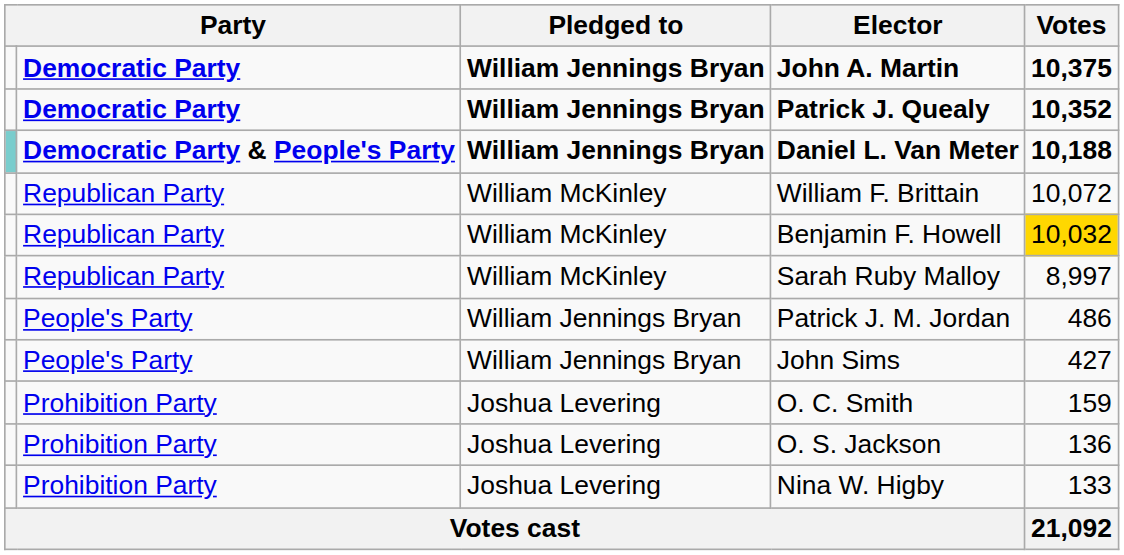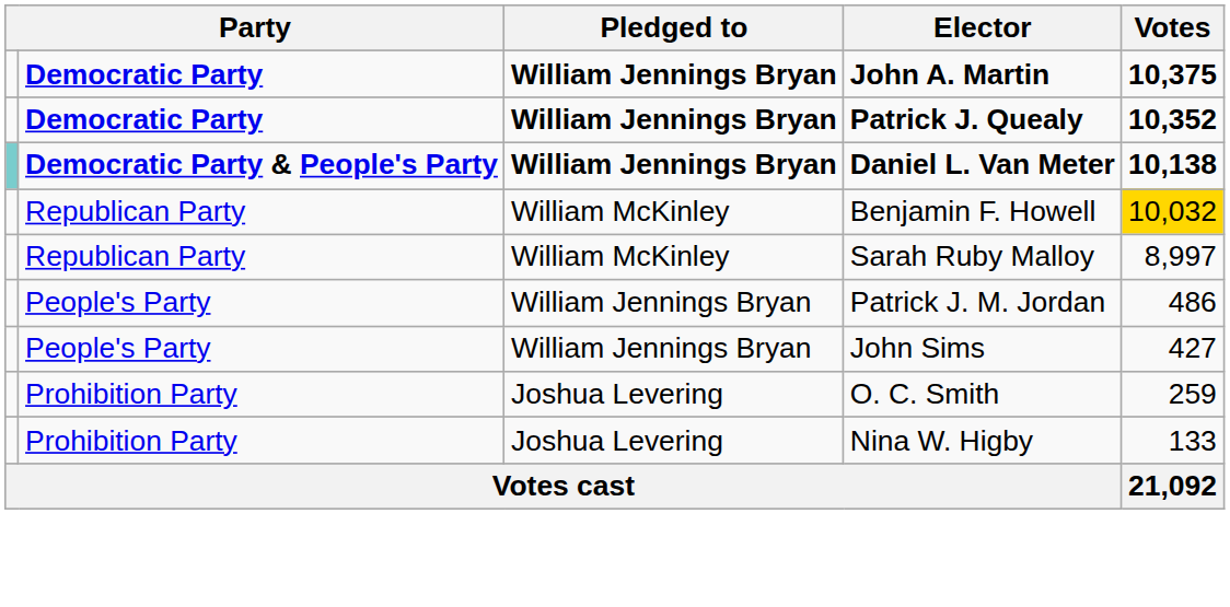Daniel L. Van Meter | Votes: 10,188 -> 10,138
- row: Republican Party | William McKinley | William F. Brittain | 10,072
O. C. Smith | Votes: 159 -> 259
- row: Prohibition Party | Joshua Levering | O. S. Jackson | 136
